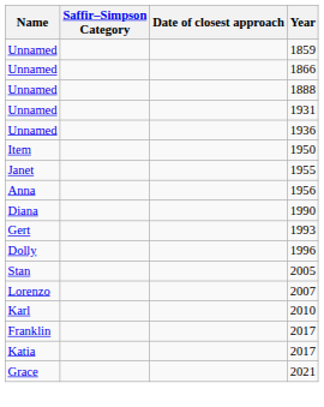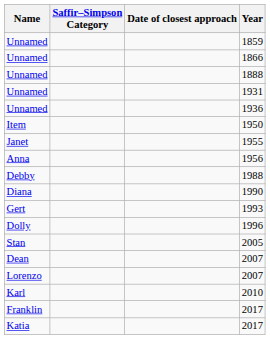+ row: Debby | 1988
+ row: Dean | 2007
- row: Grace | 2021
